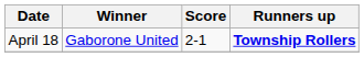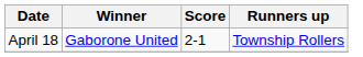April 18 | Runners up: bold -> normal
